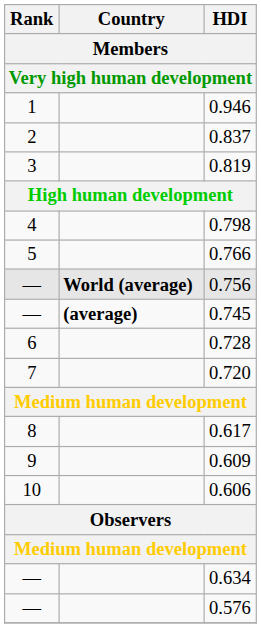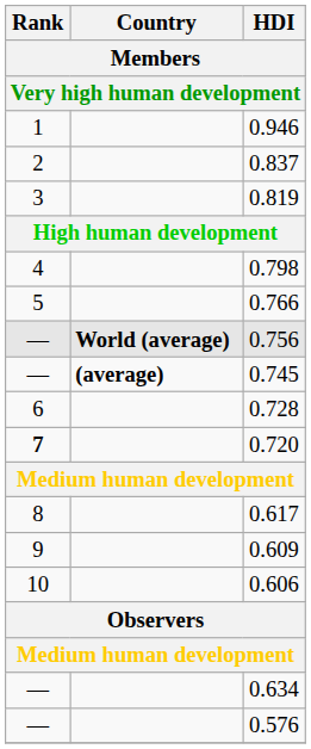0.720 | Rank: normal -> bold
